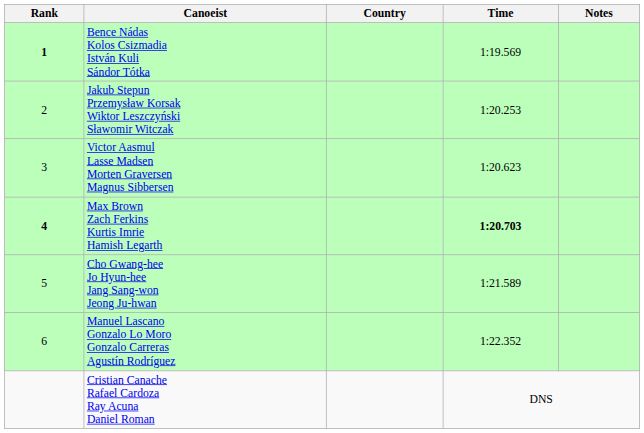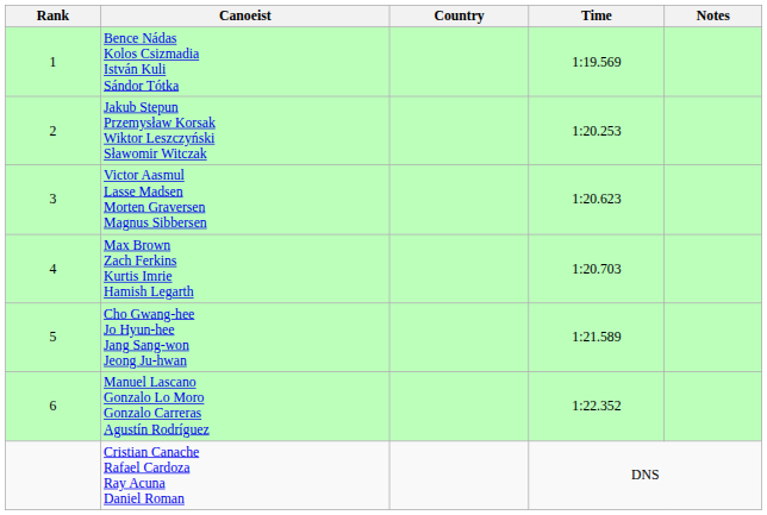Bence Nádas Kolos Csizmadia István Kuli Sándor Tótka | Rank: bold -> normal
Max Brown Zach Ferkins Kurtis Imrie Hamish Legarth | Rank: bold -> normal
Max Brown Zach Ferkins Kurtis Imrie Hamish Legarth | Time: bold -> normal
